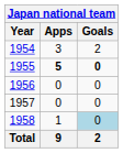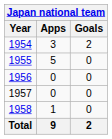1955 | Apps: bold -> normal
1955 | Goals: bold -> normal
1958 | Goals: lightblue background -> no background
